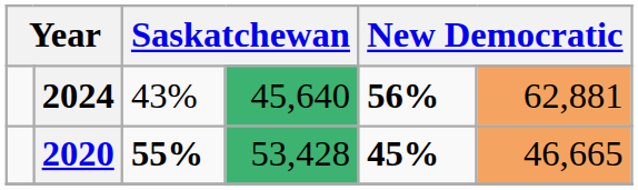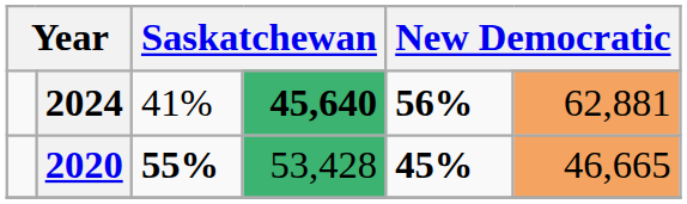2024 | column 3: 43% -> 41%
2024 | column 4: normal -> bold
